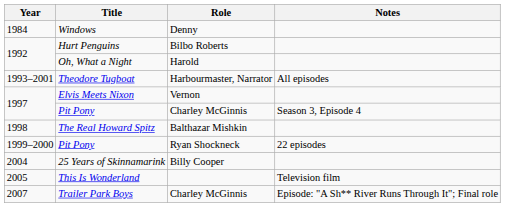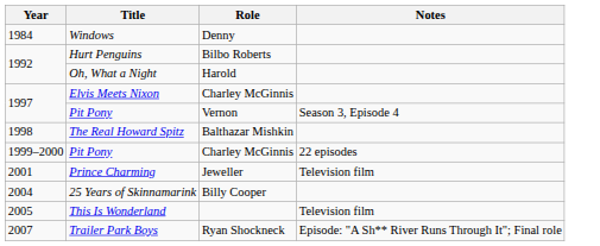- row: 1993–2001 | Theodore Tugboat | Harbourmaster, Narrator | All episodes
Elvis Meets Nixon | Role: Vernon -> Charley McGinnis
1997 / Pit Pony | Role: Charley McGinnis -> Vernon
1999–2000 / Pit Pony | Role: Ryan Shockneck -> Charley McGinnis
+ row: 2001 | Prince Charming | Jeweller | Television film
Trailer Park Boys | Role: Charley McGinnis -> Ryan Shockneck
